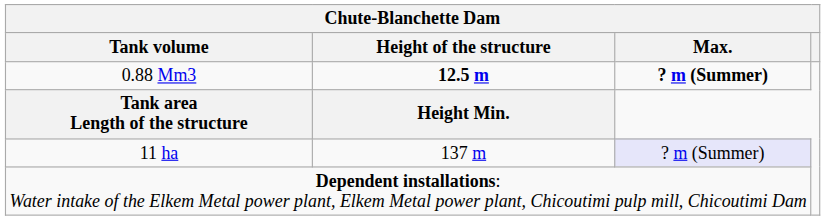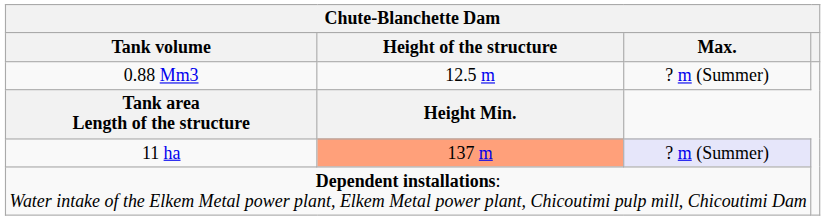0.88 Mm3 | Chute-Blanchette Dam / Height of the structure: bold -> normal
0.88 Mm3 | Chute-Blanchette Dam / Max.: bold -> normal
11 ha | Chute-Blanchette Dam / Height of the structure: no background -> lightsalmon background
